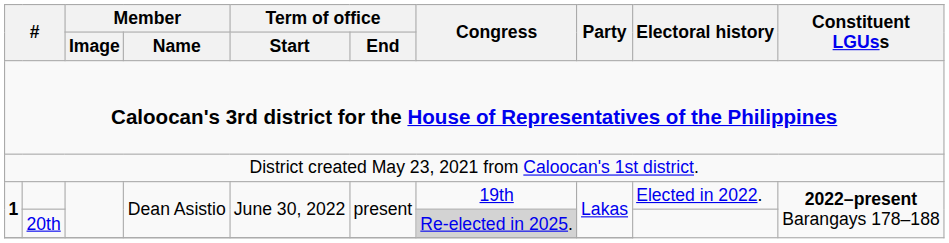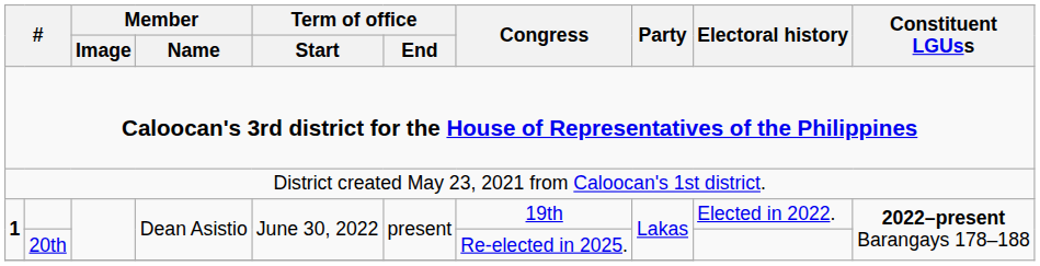20th | Congress: lightgrey background -> no background
